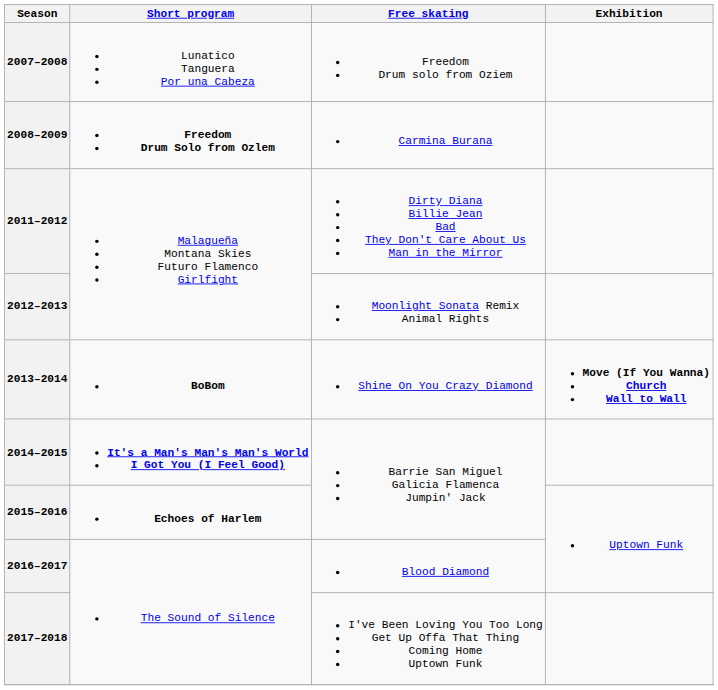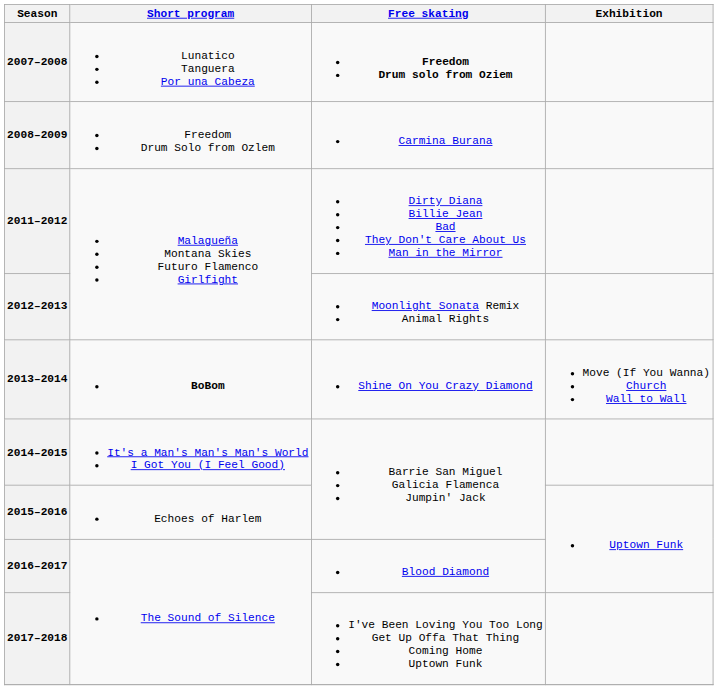2007–2008 | Free skating: normal -> bold
2008–2009 | Short program: bold -> normal
2013–2014 | Exhibition: bold -> normal
2014–2015 | Short program: bold -> normal
2015–2016 | Short program: bold -> normal
